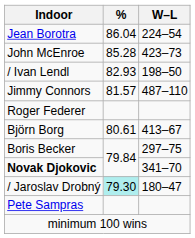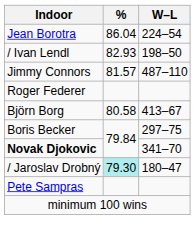- row: John McEnroe | 85.28 | 423–73
Björn Borg | %: 80.61 -> 80.58
